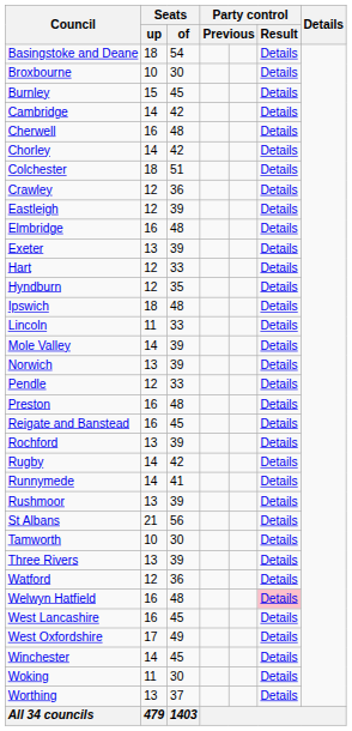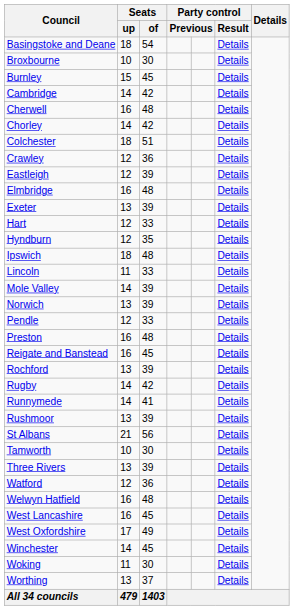Welwyn Hatfield | column 6: pink background -> no background
